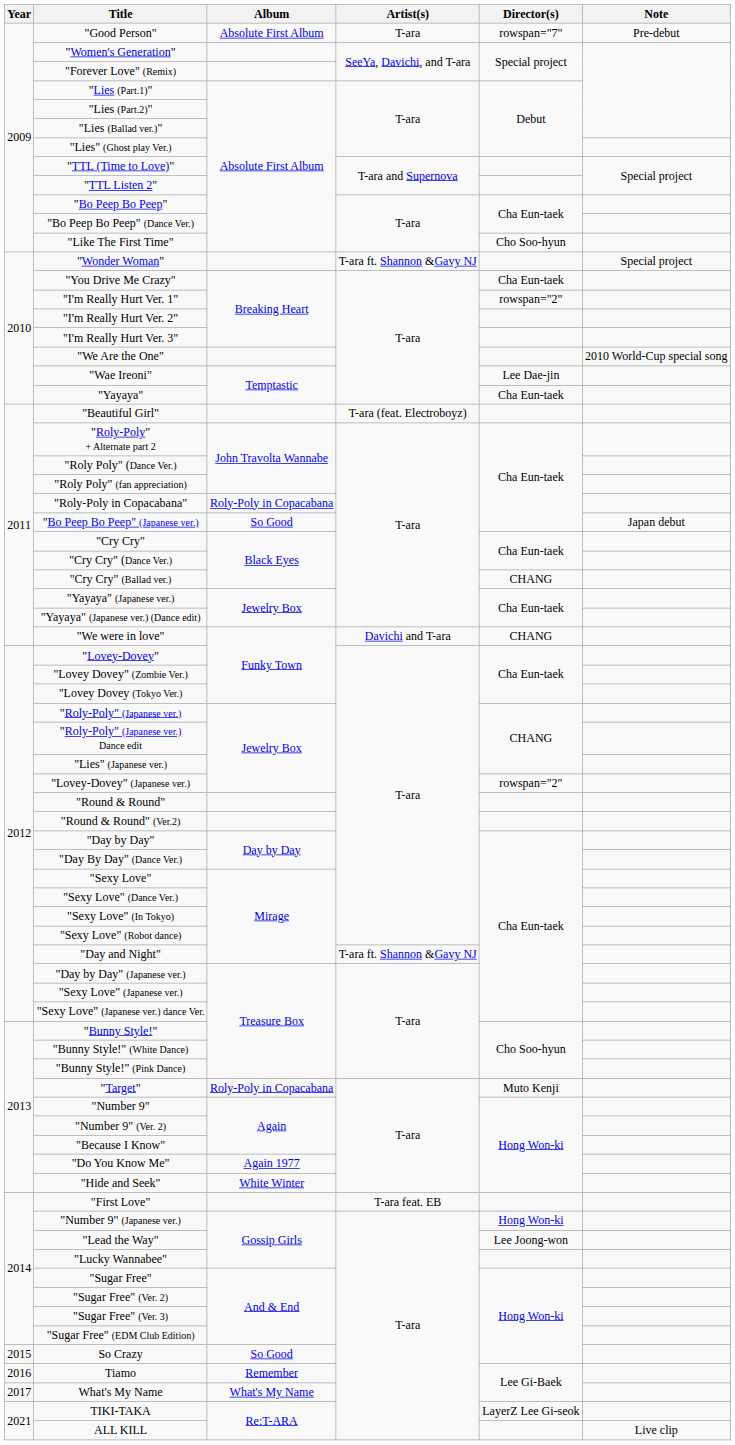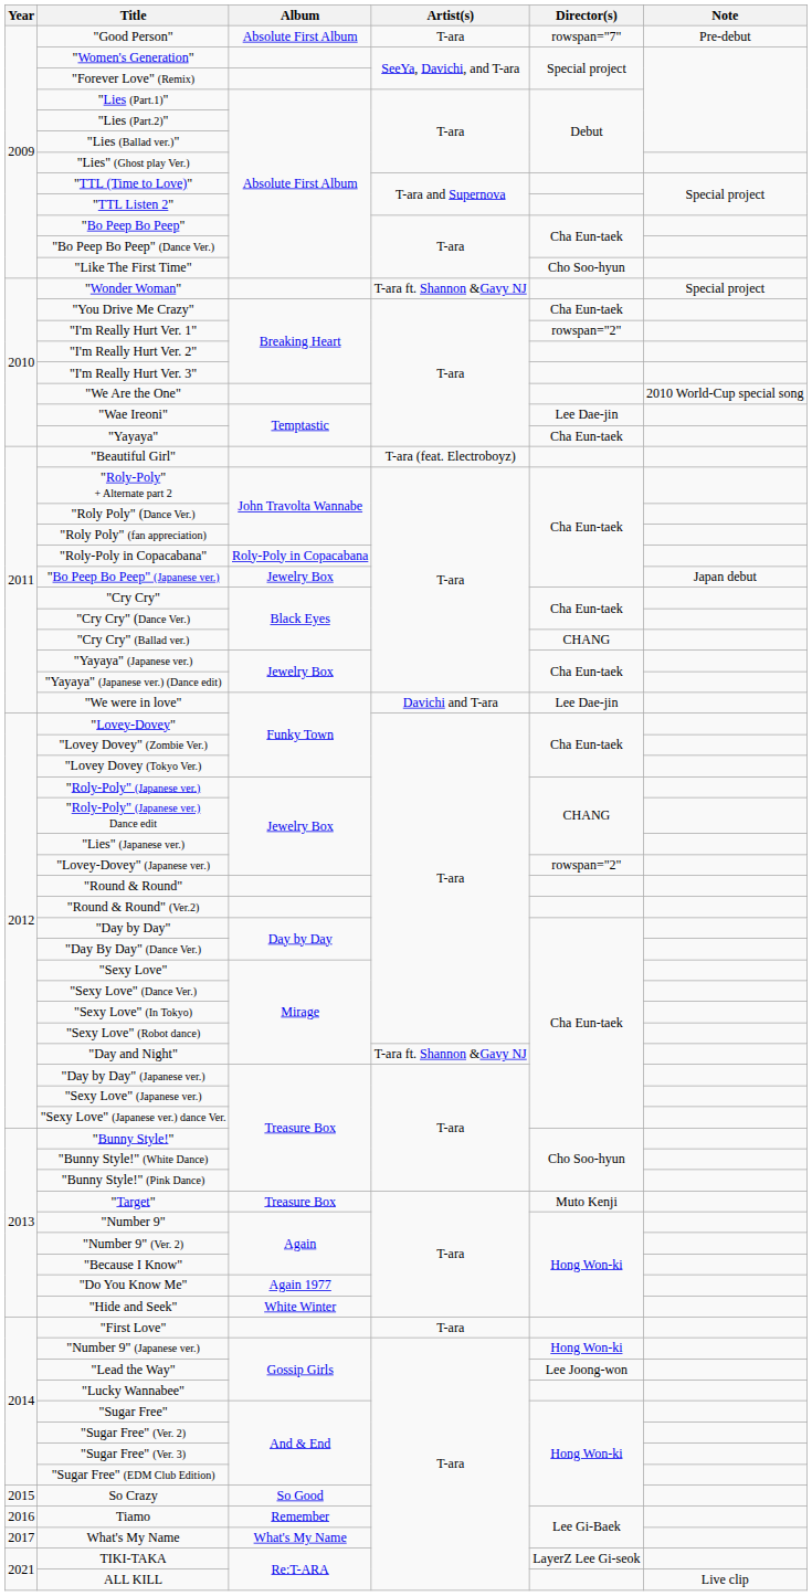"Bo Peep Bo Peep" (Japanese ver.) | Album: So Good -> Jewelry Box
"We were in love" | Director(s): CHANG -> Lee Dae-jin
"Target" | Album: Roly-Poly in Copacabana -> Treasure Box
"First Love" | Artist(s): T-ara feat. EB -> T-ara
